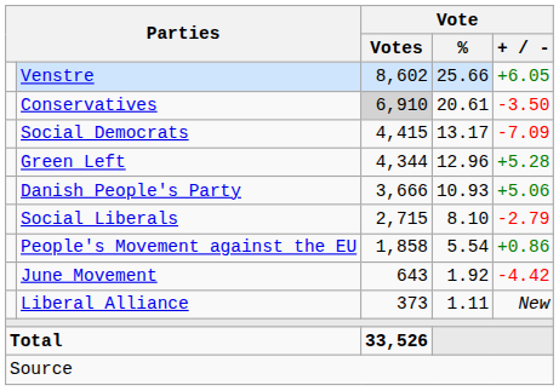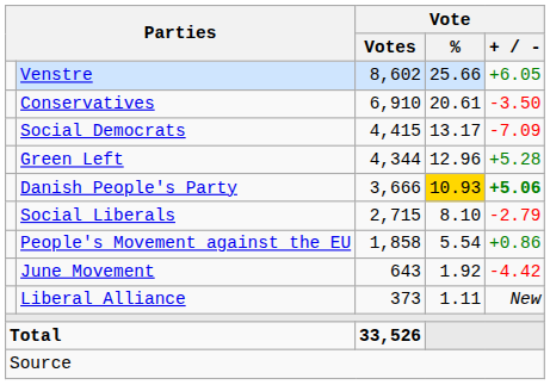Conservatives | Vote / Votes: lightgrey background -> no background
Danish People's Party | Vote / %: no background -> gold background
Danish People's Party | Vote / + / -: normal -> bold
